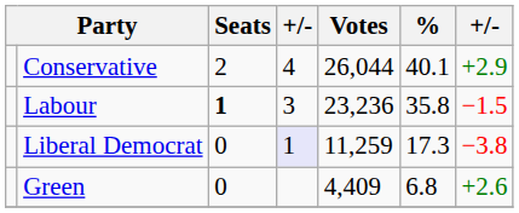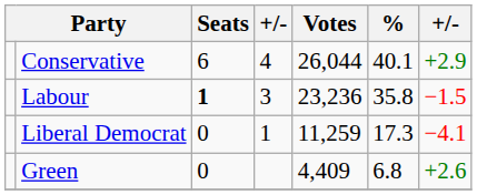Conservative | Seats: 2 -> 6
Liberal Democrat | column 4: lavender background -> no background
Liberal Democrat | column 7: −3.8 -> −4.1
